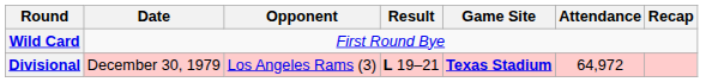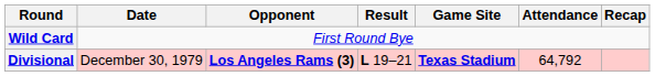Divisional | Opponent: normal -> bold
Divisional | Attendance: 64,972 -> 64,792
